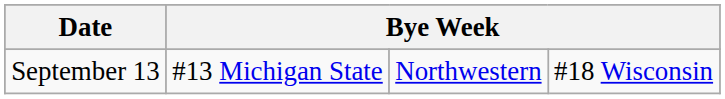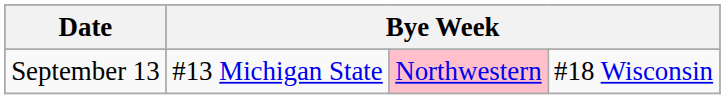September 13 | column 3: no background -> pink background
